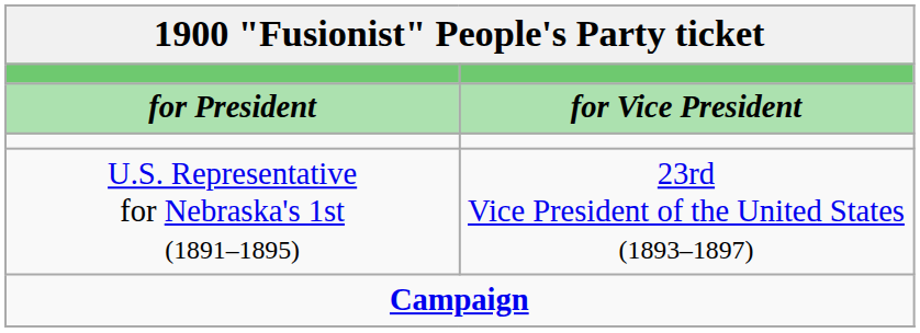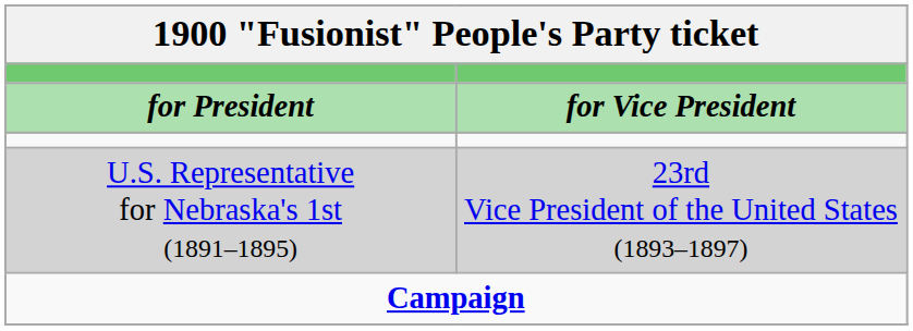U.S. Representative for Nebraska's 1st (1891–1895) | column 1: no background -> lightgrey background
U.S. Representative for Nebraska's 1st (1891–1895) | column 2: no background -> lightgrey background
